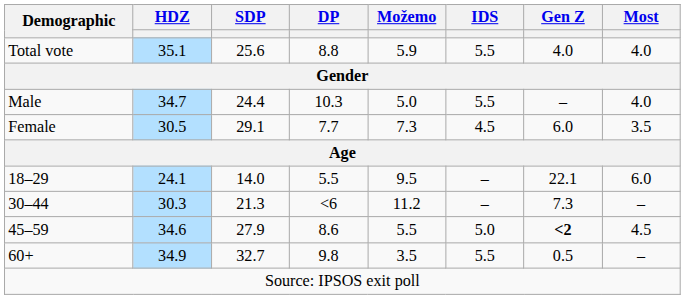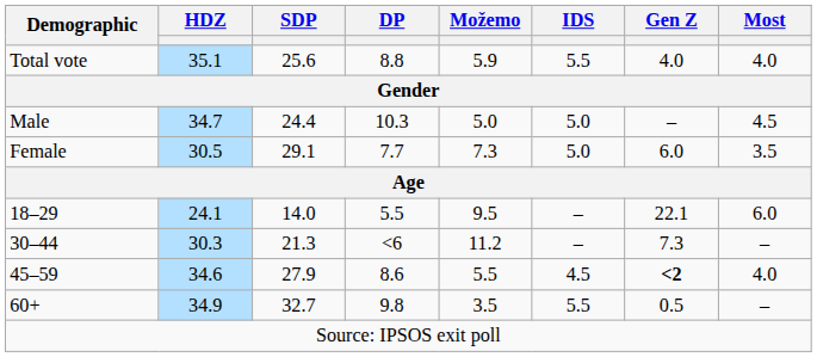Male | IDS: 5.5 -> 5.0
Male | Most: 4.0 -> 4.5
Female | IDS: 4.5 -> 5.0
45–59 | IDS: 5.0 -> 4.5
45–59 | Most: 4.5 -> 4.0
